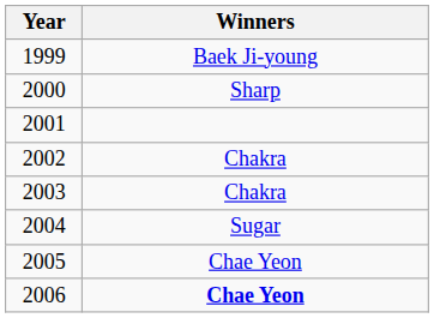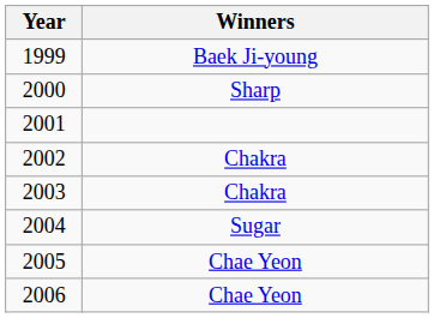2006 | Winners: bold -> normal
